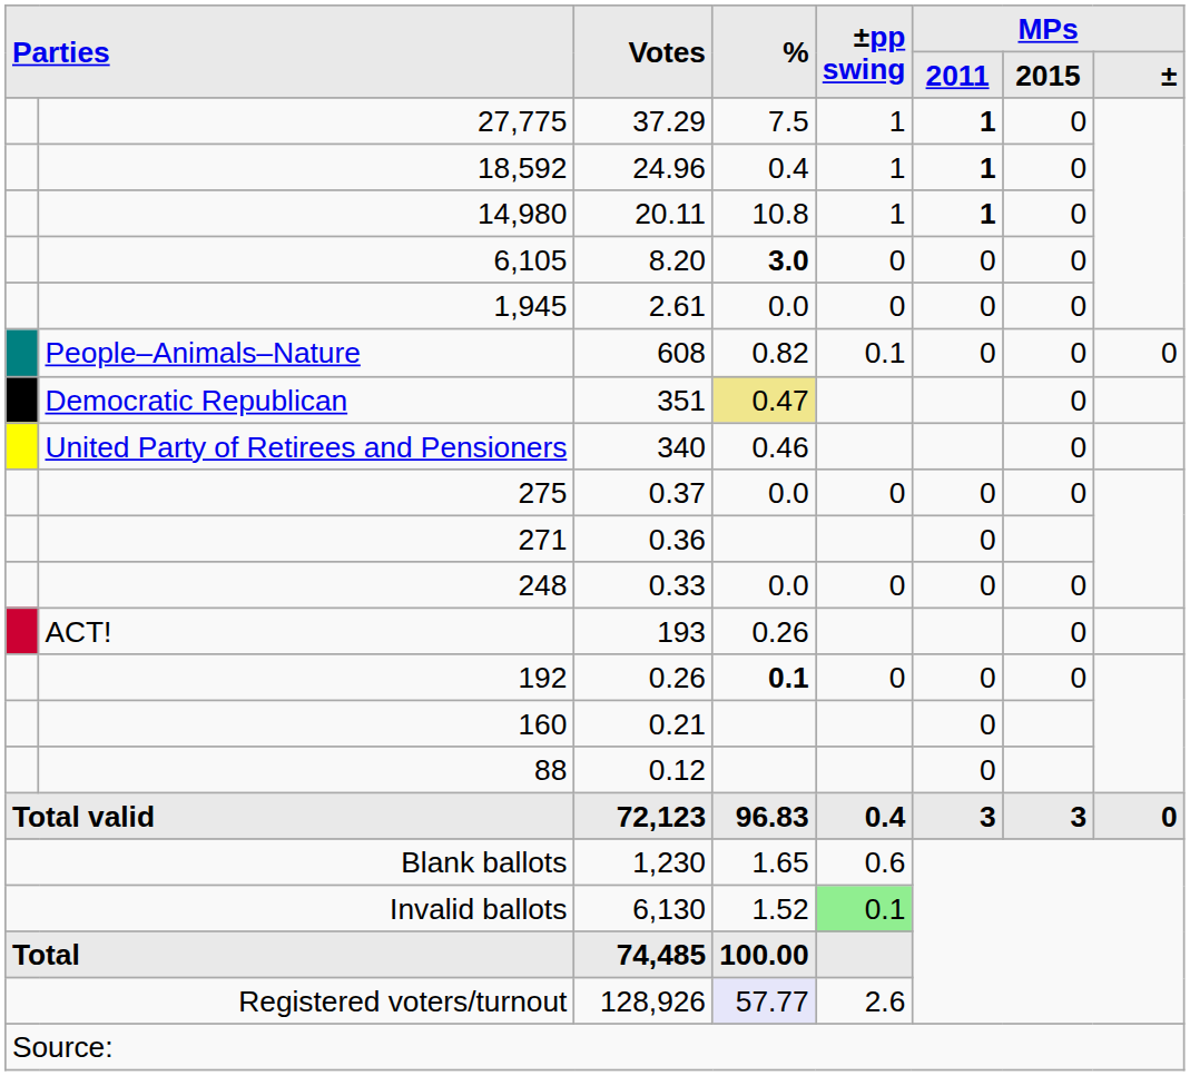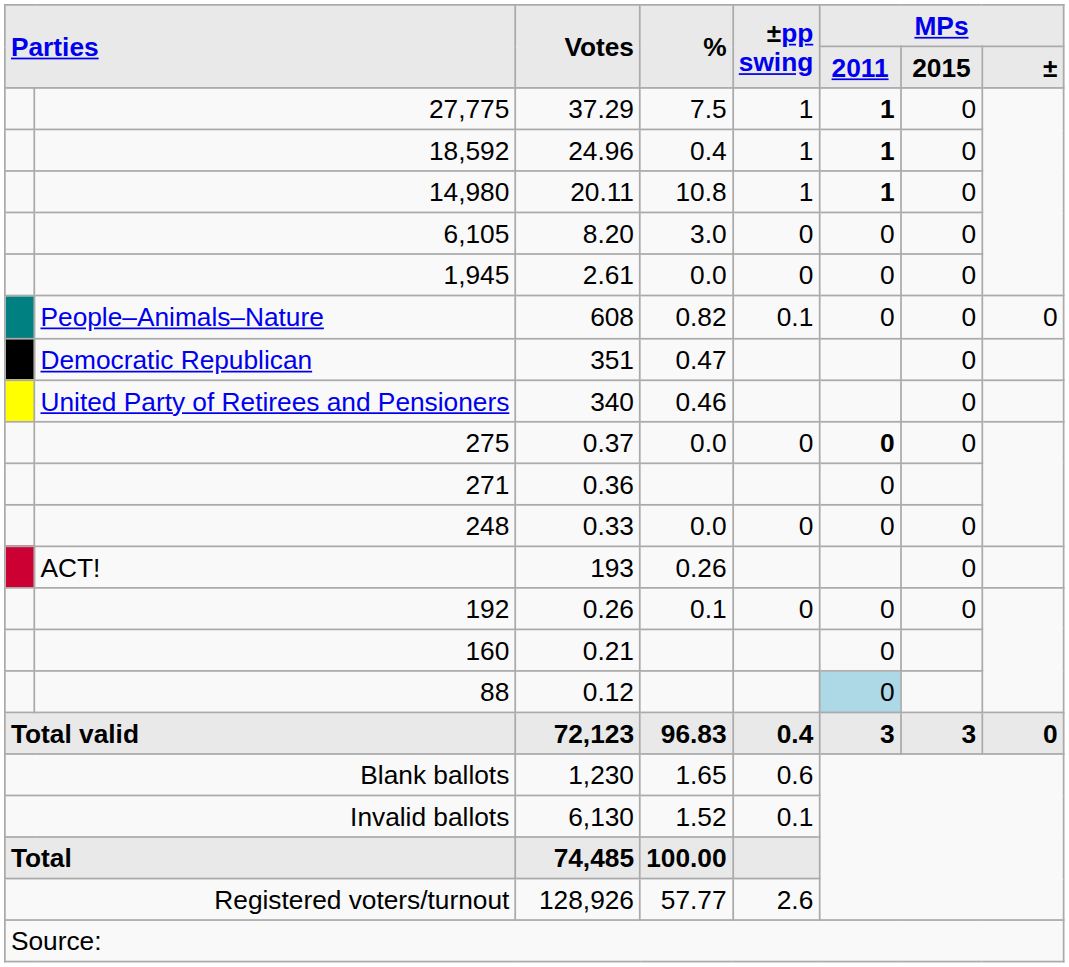6,105 | %: bold -> normal
Democratic Republican | %: khaki background -> no background
275 | MPs / 2011: normal -> bold
192 | %: bold -> normal
88 | MPs / 2011: no background -> lightblue background
Invalid ballots | ±pp swing: lightgreen background -> no background
Registered voters/turnout | %: lavender background -> no background
